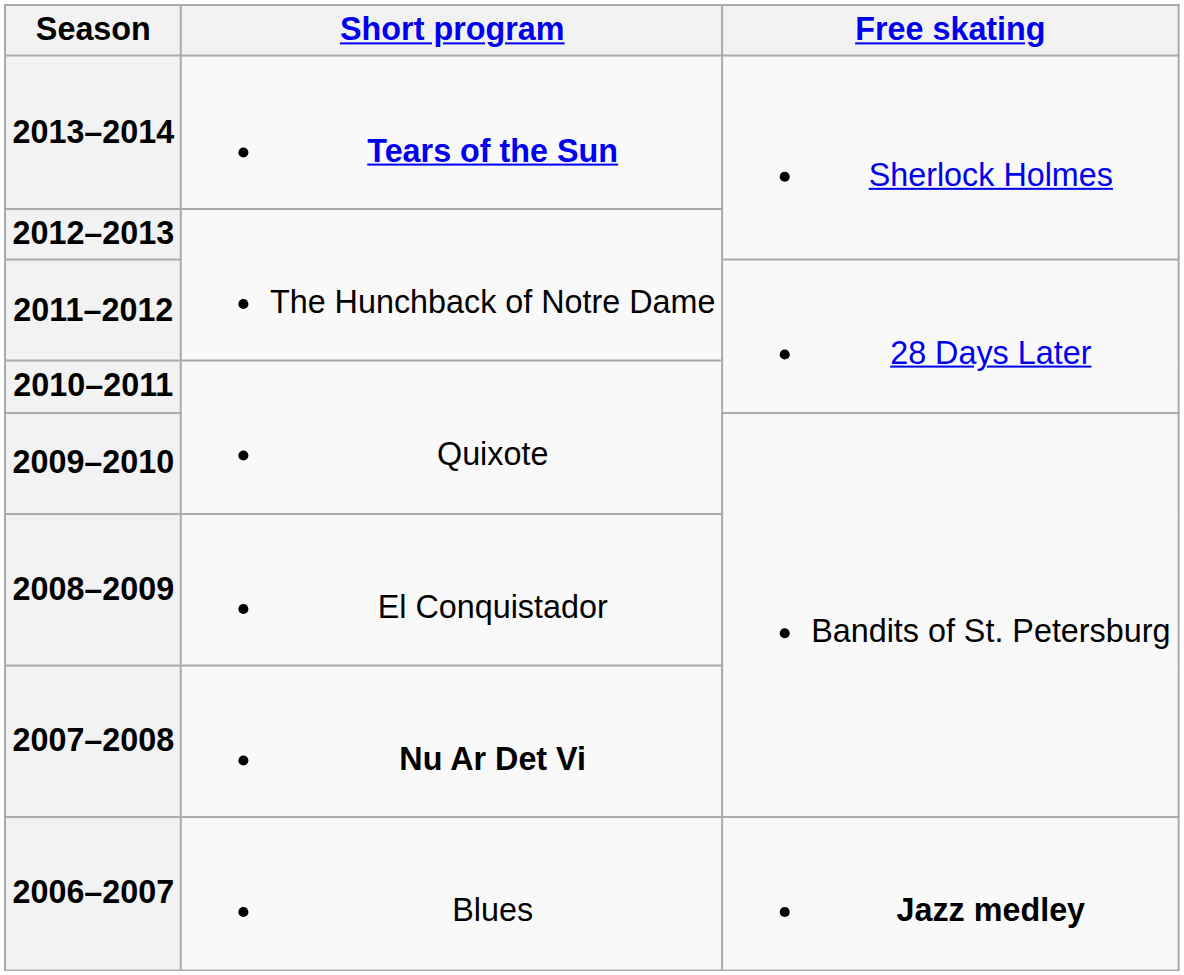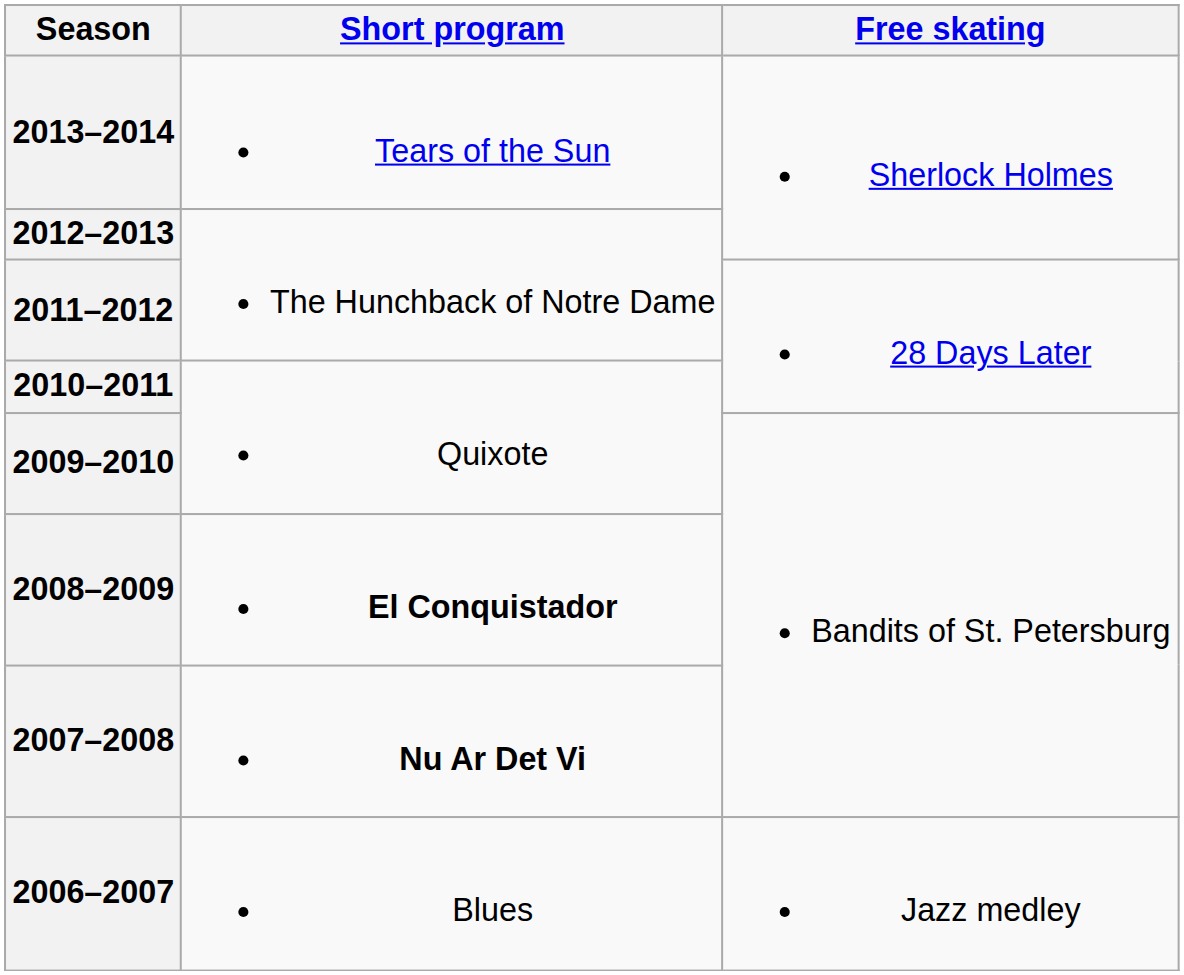2013–2014 | Short program: bold -> normal
2008–2009 | Short program: normal -> bold
2006–2007 | Free skating: bold -> normal
